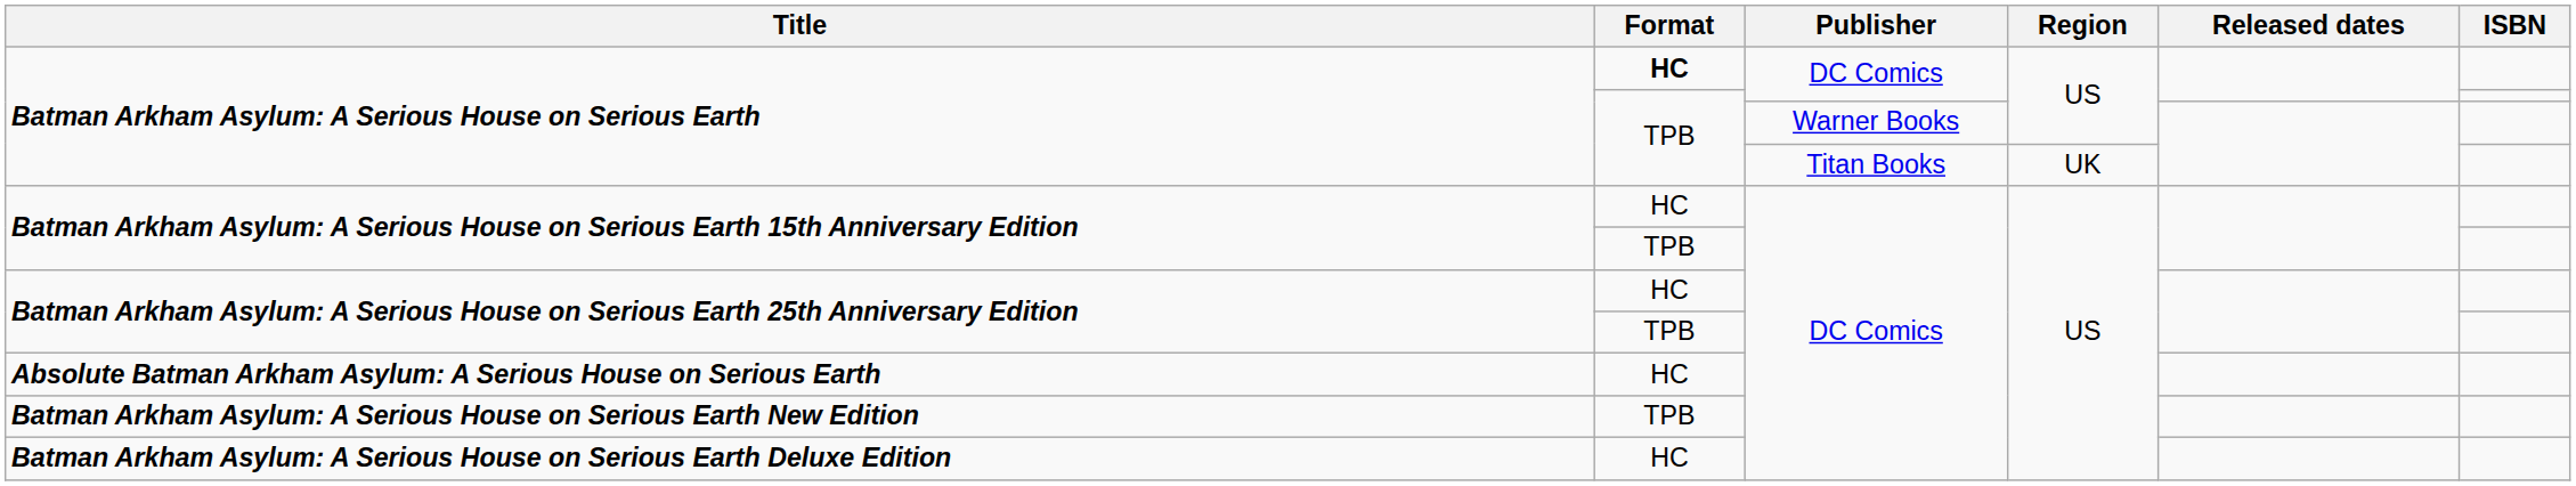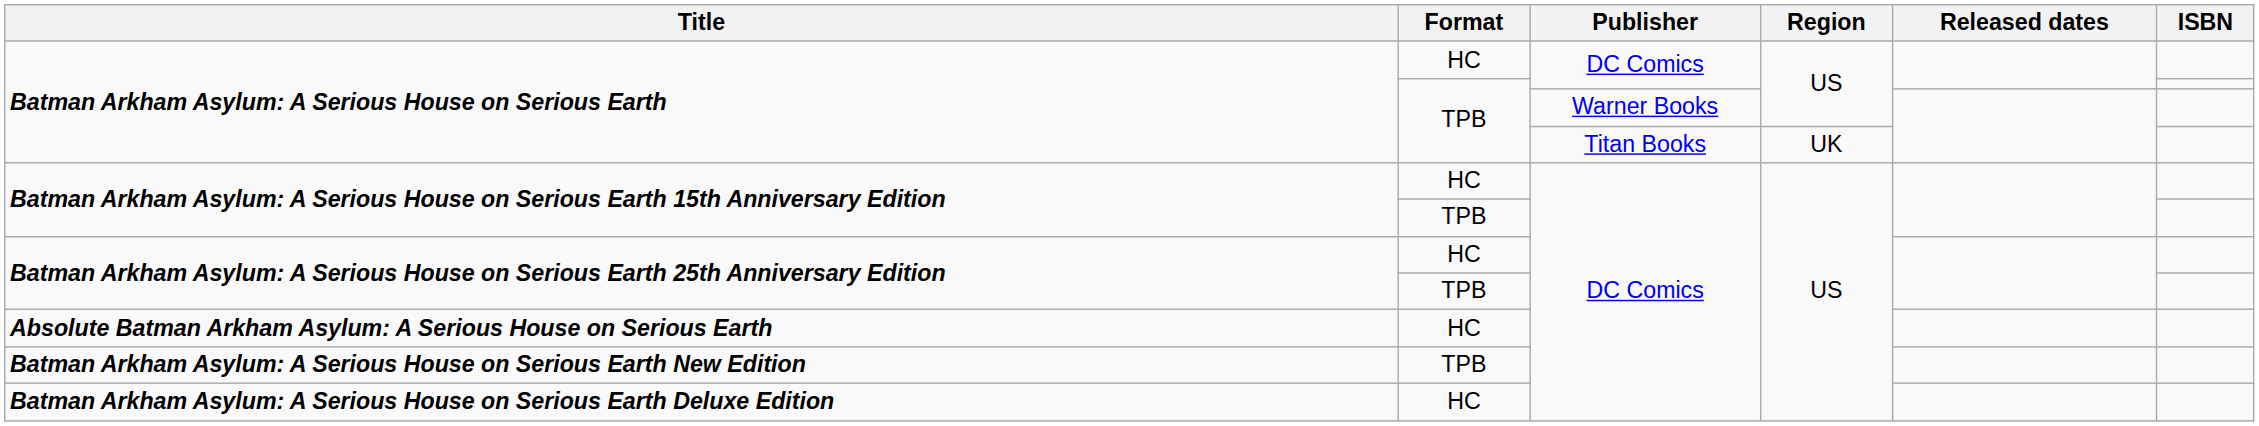Batman Arkham Asylum: A Serious House on Serious Earth / HC | Format: bold -> normal
